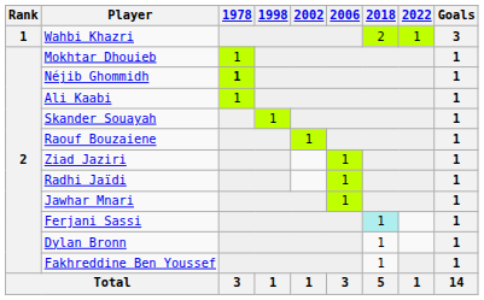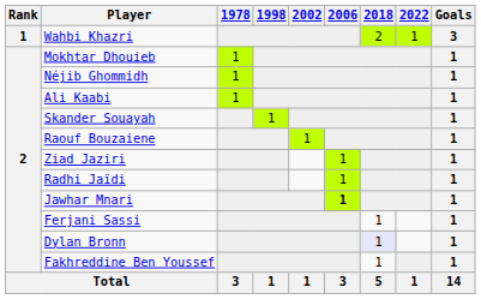Néjib Ghommidh | 1978: bold -> normal
Jawhar Mnari | 2006: normal -> bold
Ferjani Sassi | 2018: paleturquoise background -> no background
Dylan Bronn | 2018: no background -> lavender background
